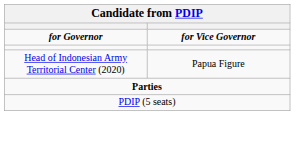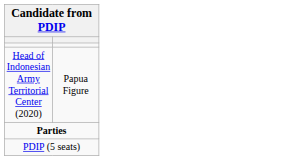- row: for Governor | for Vice Governor
